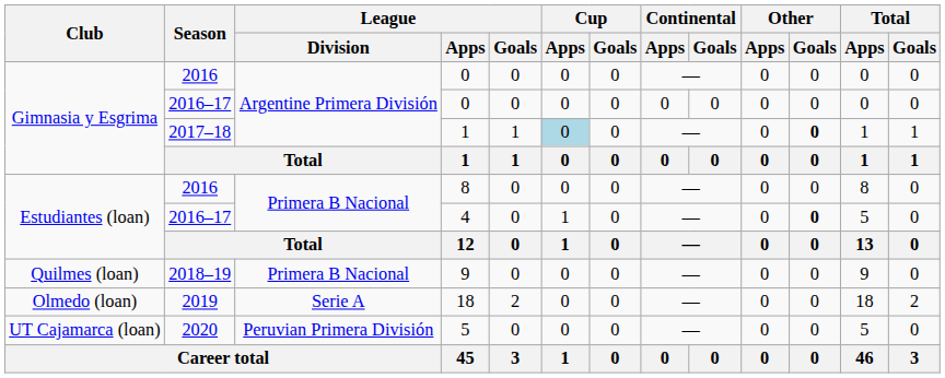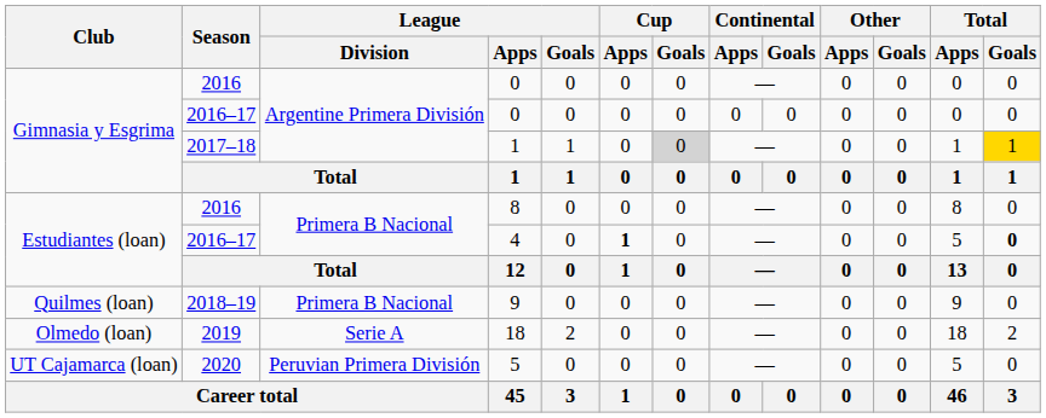2017–18 / 1 | Cup / Apps: lightblue background -> no background
2017–18 / 1 | Cup / Goals: no background -> lightgrey background
2017–18 / 1 | Other / Goals: bold -> normal
2017–18 / 1 | Total / Goals: no background -> gold background
4 | Cup / Apps: normal -> bold
4 | Other / Goals: bold -> normal
4 | Total / Goals: normal -> bold
